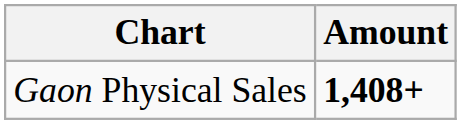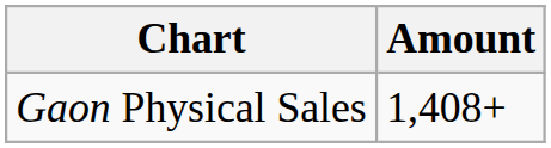Gaon Physical Sales | Amount: bold -> normal
